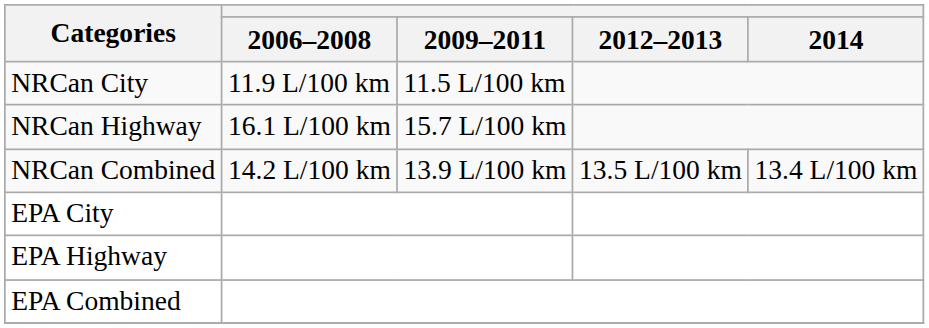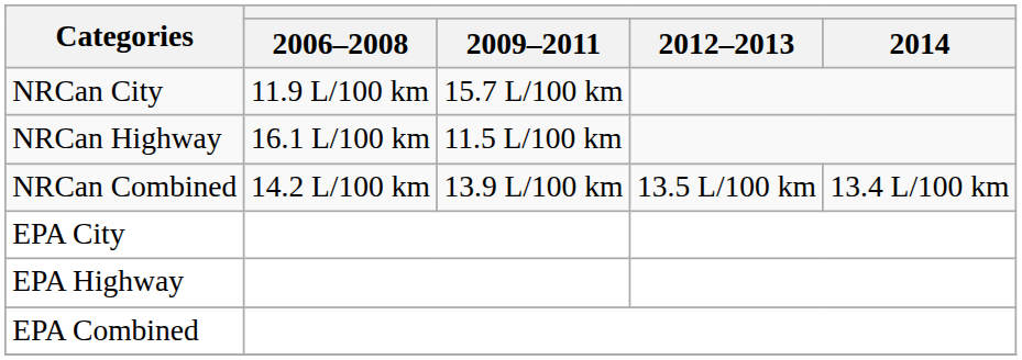NRCan City | 2009–2011: 11.5 L/100 km -> 15.7 L/100 km
NRCan Highway | 2009–2011: 15.7 L/100 km -> 11.5 L/100 km
